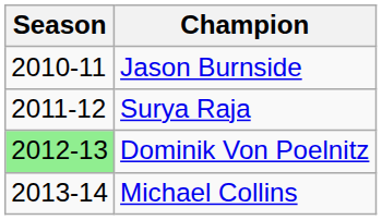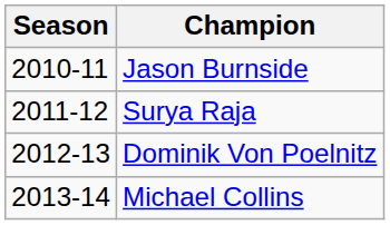Dominik Von Poelnitz | Season: lightgreen background -> no background
